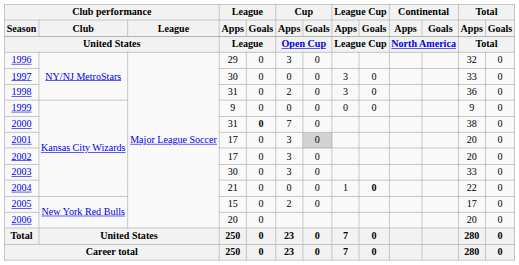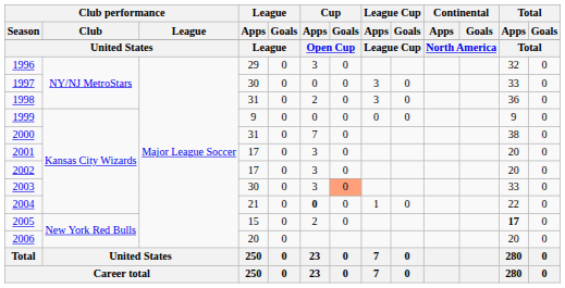2000 | League / Goals: bold -> normal
2001 | Cup / Goals: lightgrey background -> no background
2003 | Cup / Goals: no background -> lightsalmon background
2004 | Cup / Apps: normal -> bold
2004 | League Cup / Goals: bold -> normal
2005 | Total / Apps: normal -> bold
